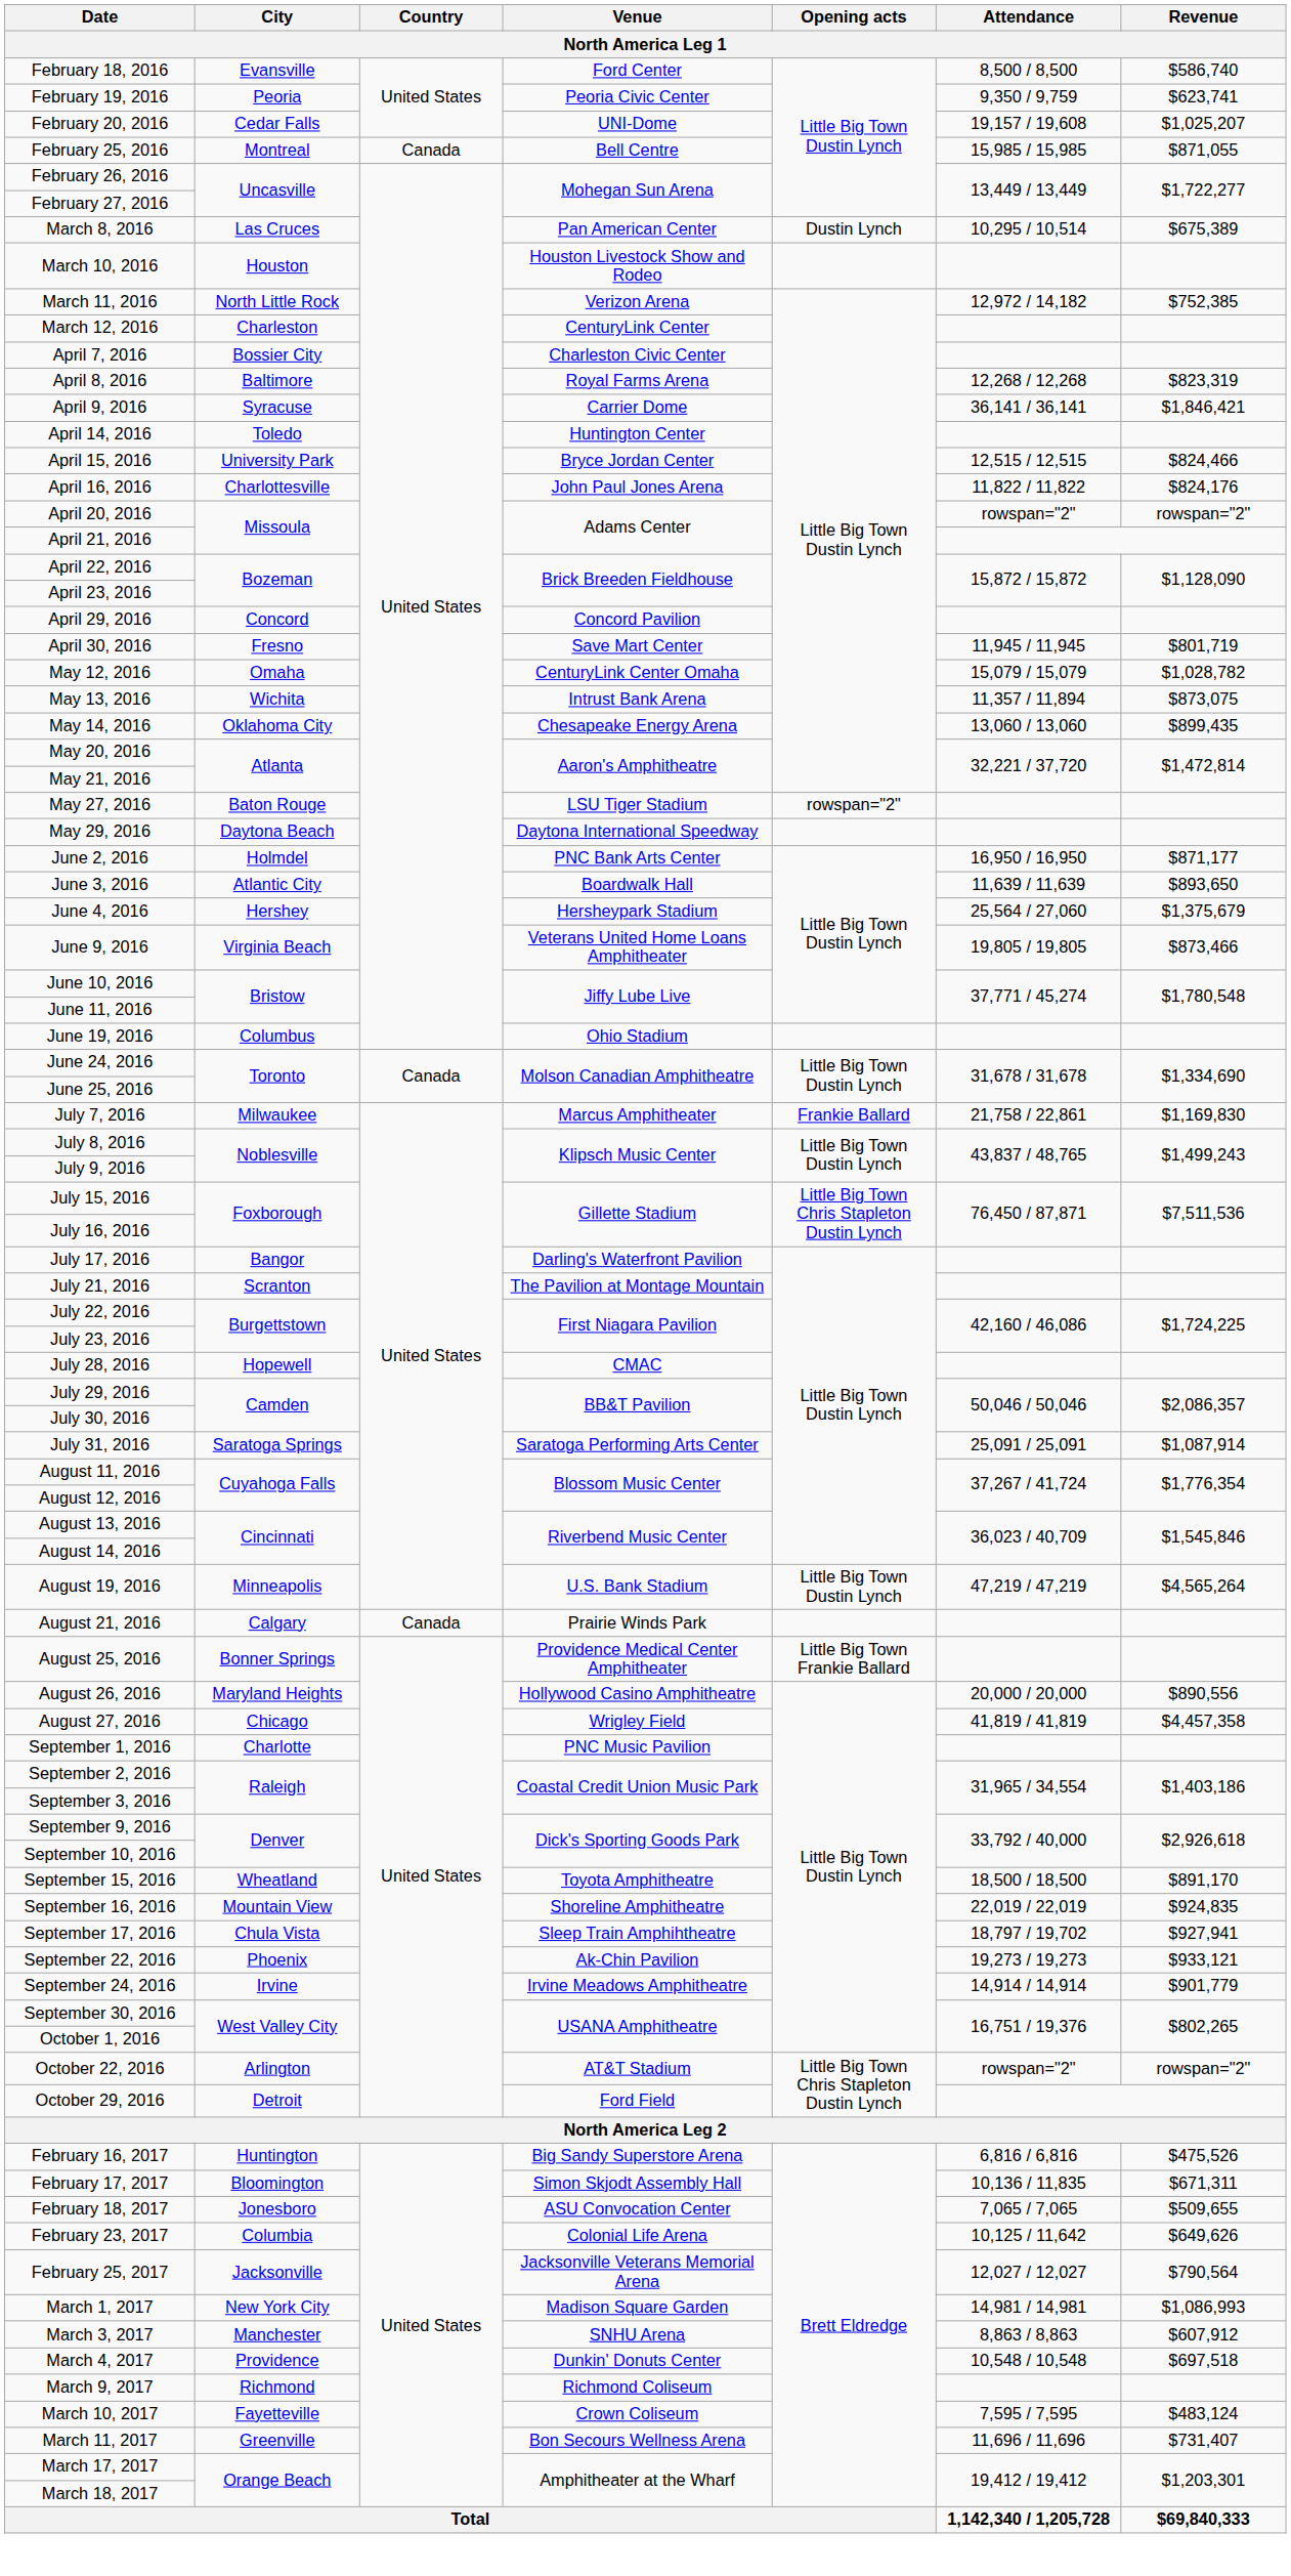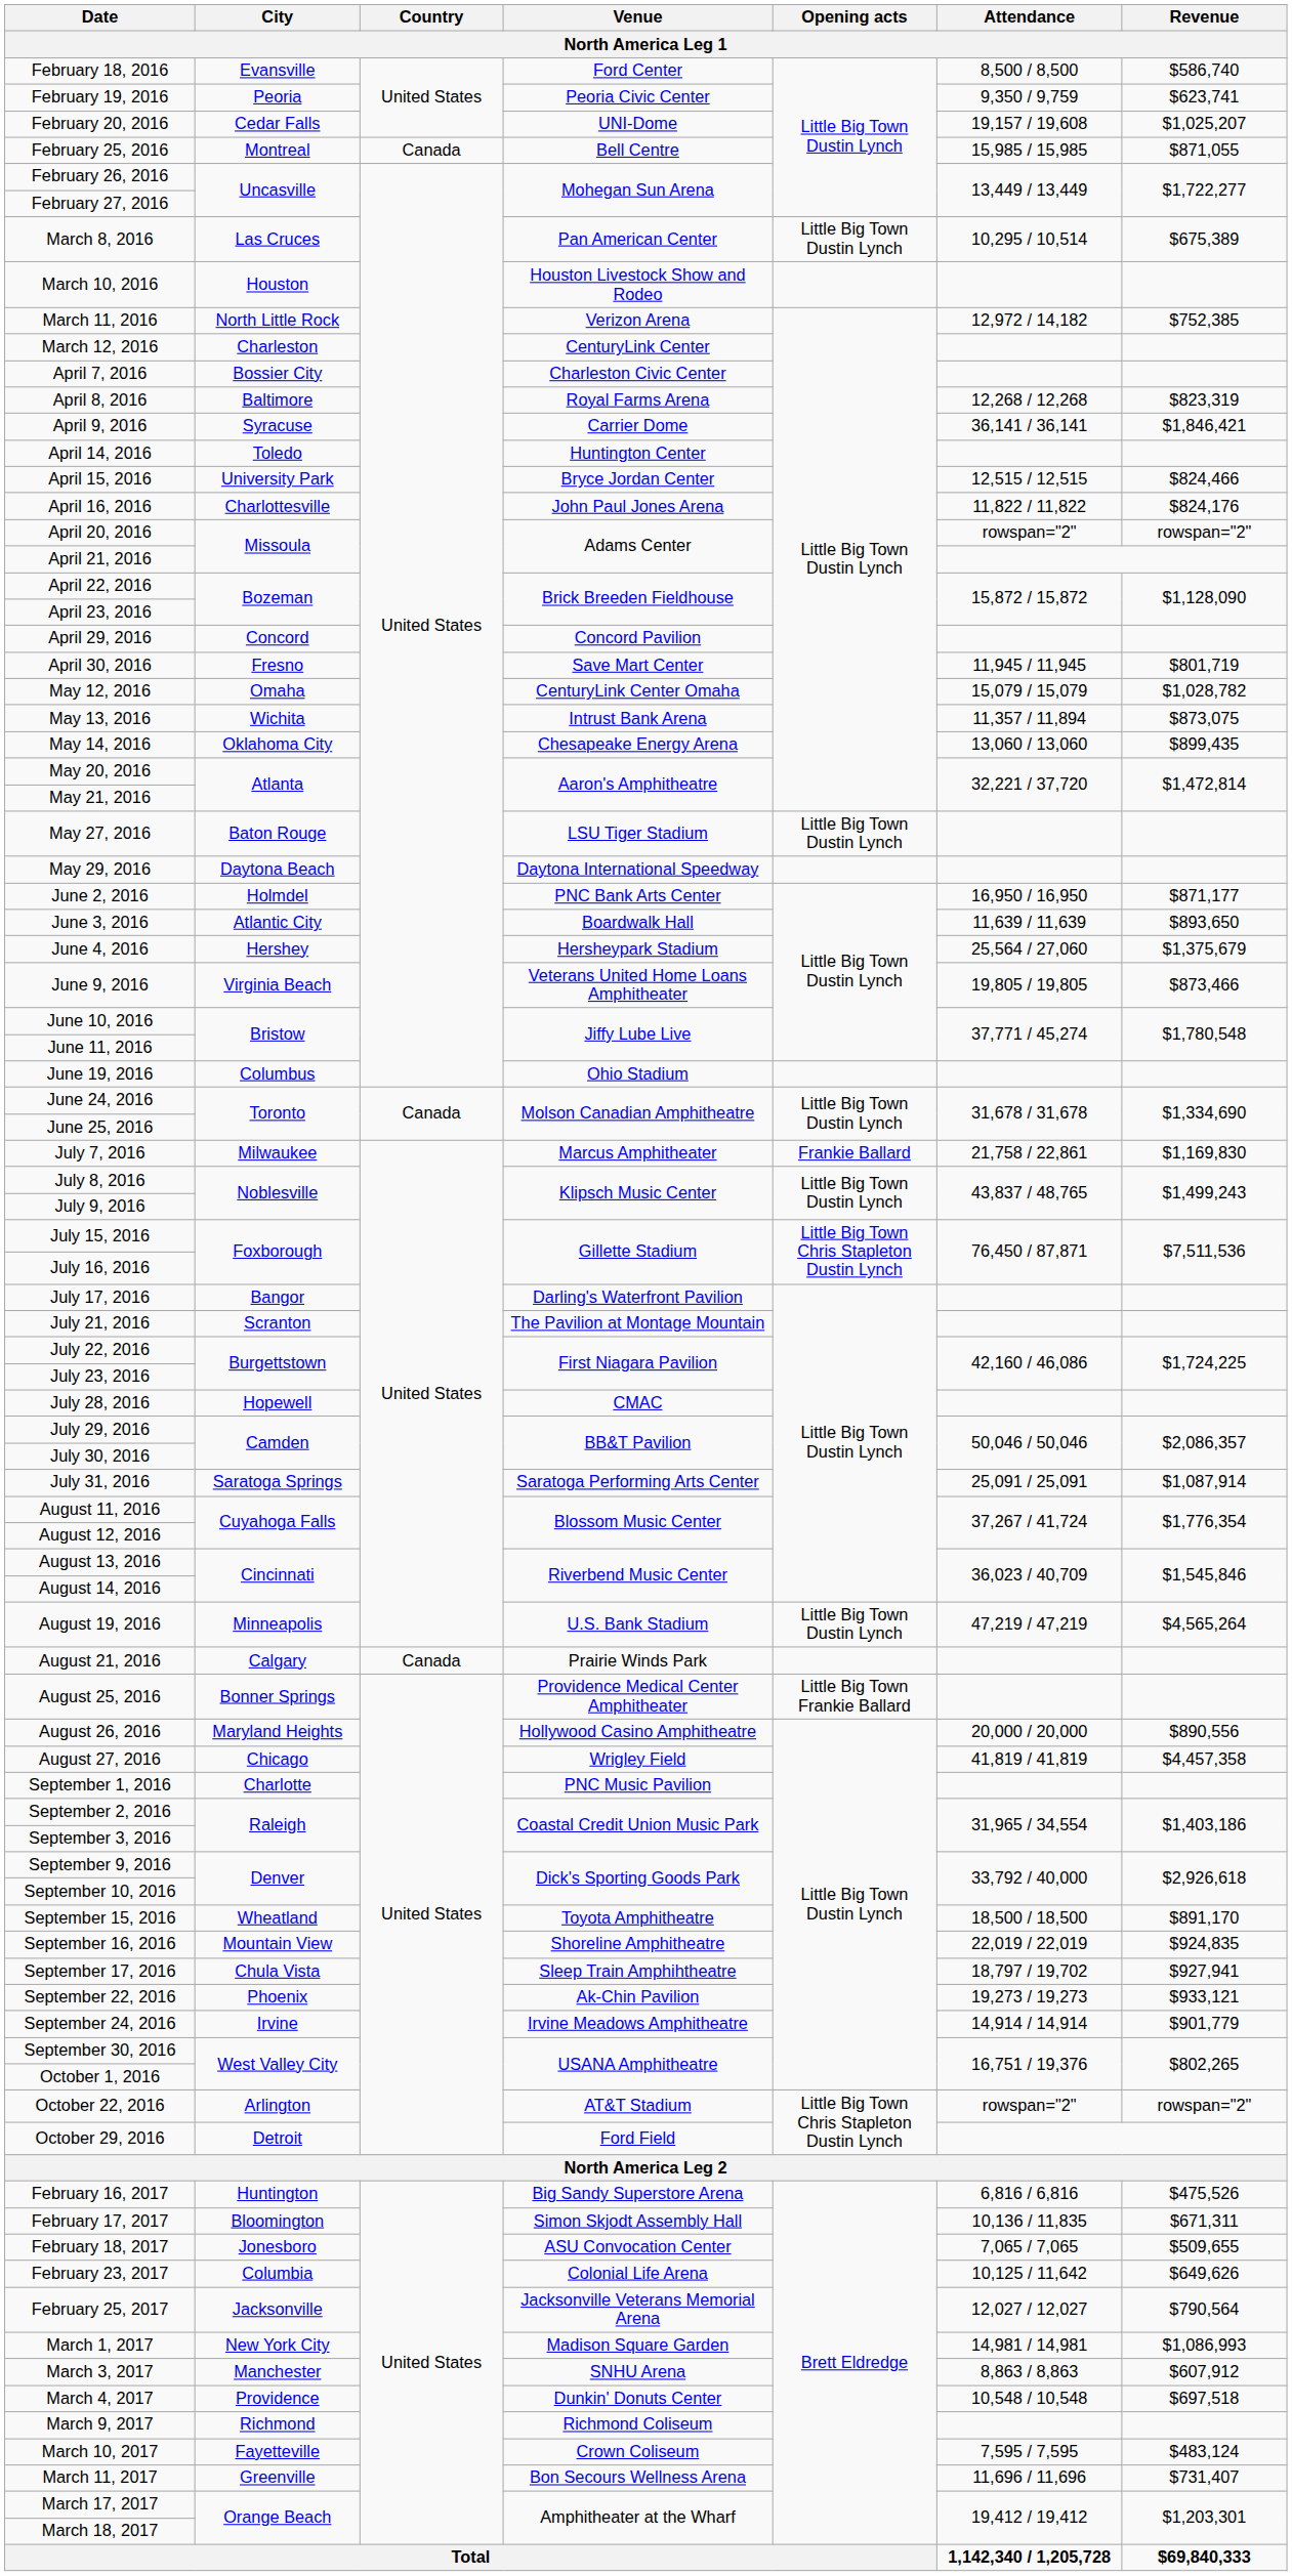March 8, 2016 | Opening acts: Dustin Lynch -> Little Big Town Dustin Lynch
May 27, 2016 | Opening acts: rowspan="2" -> Little Big Town Dustin Lynch
